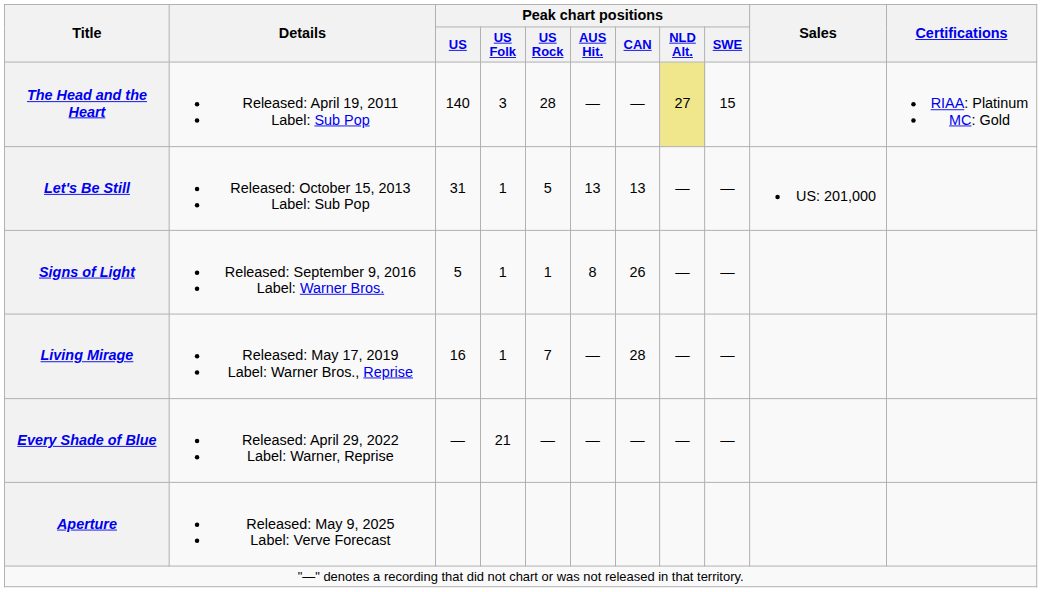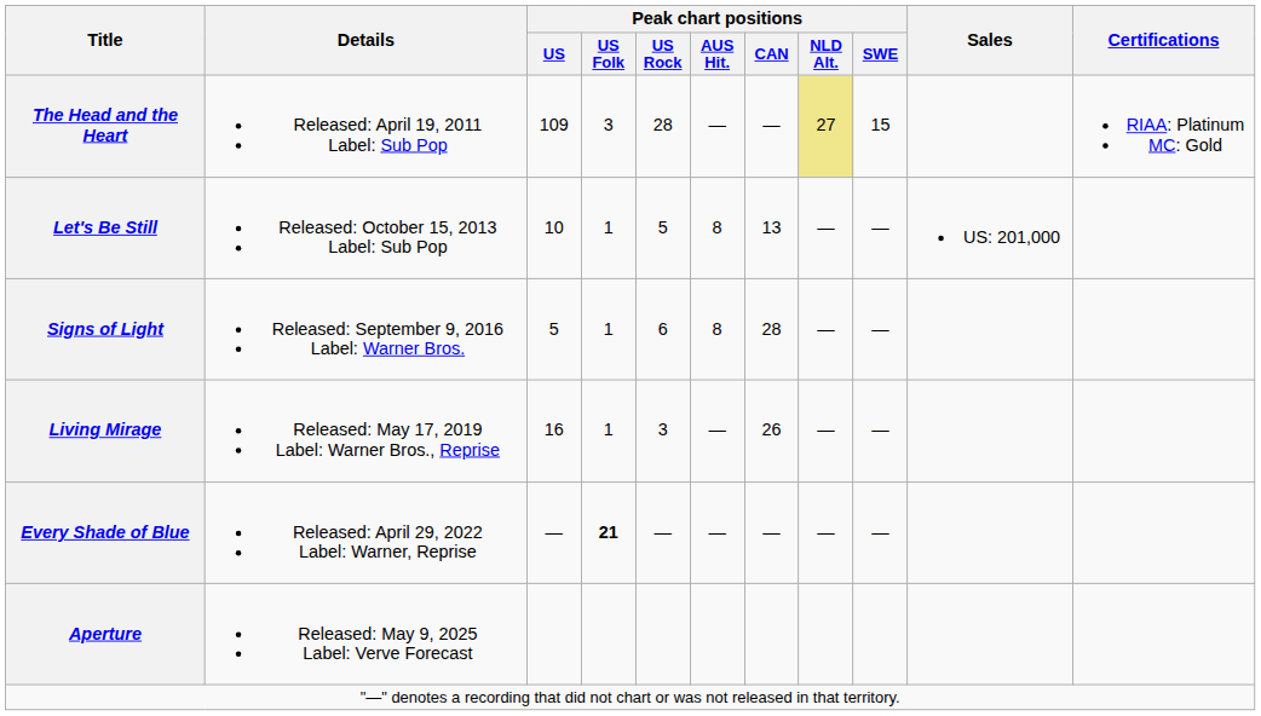The Head and the Heart | Peak chart positions / US: 140 -> 109
Let's Be Still | Peak chart positions / US: 31 -> 10
Let's Be Still | Peak chart positions / AUS Hit.: 13 -> 8
Signs of Light | Peak chart positions / US Rock: 1 -> 6
Signs of Light | Peak chart positions / CAN: 26 -> 28
Living Mirage | Peak chart positions / US Rock: 7 -> 3
Living Mirage | Peak chart positions / CAN: 28 -> 26
Every Shade of Blue | Peak chart positions / US Folk: normal -> bold
